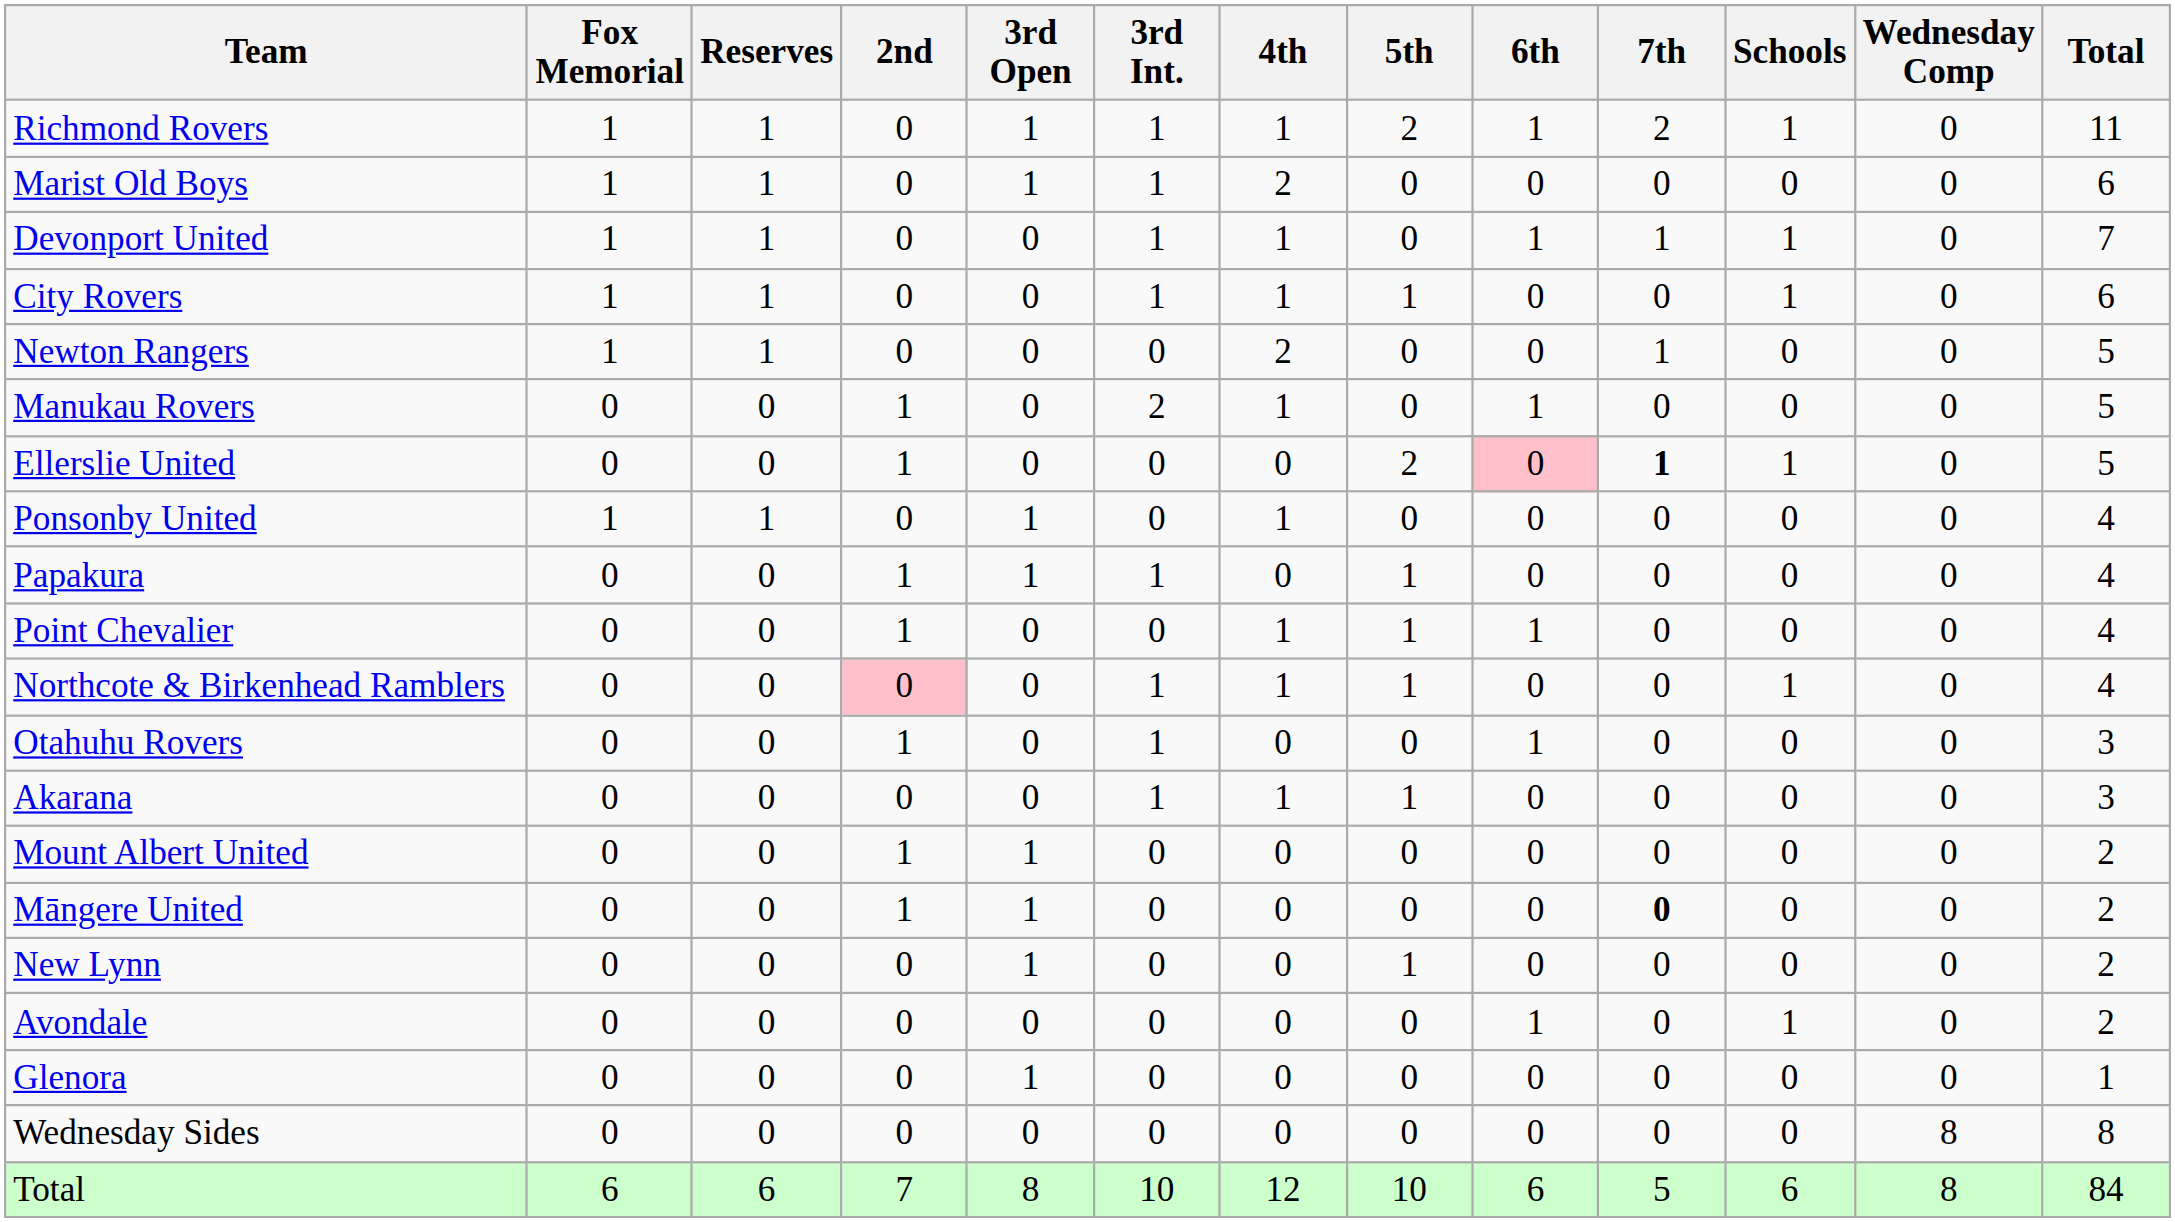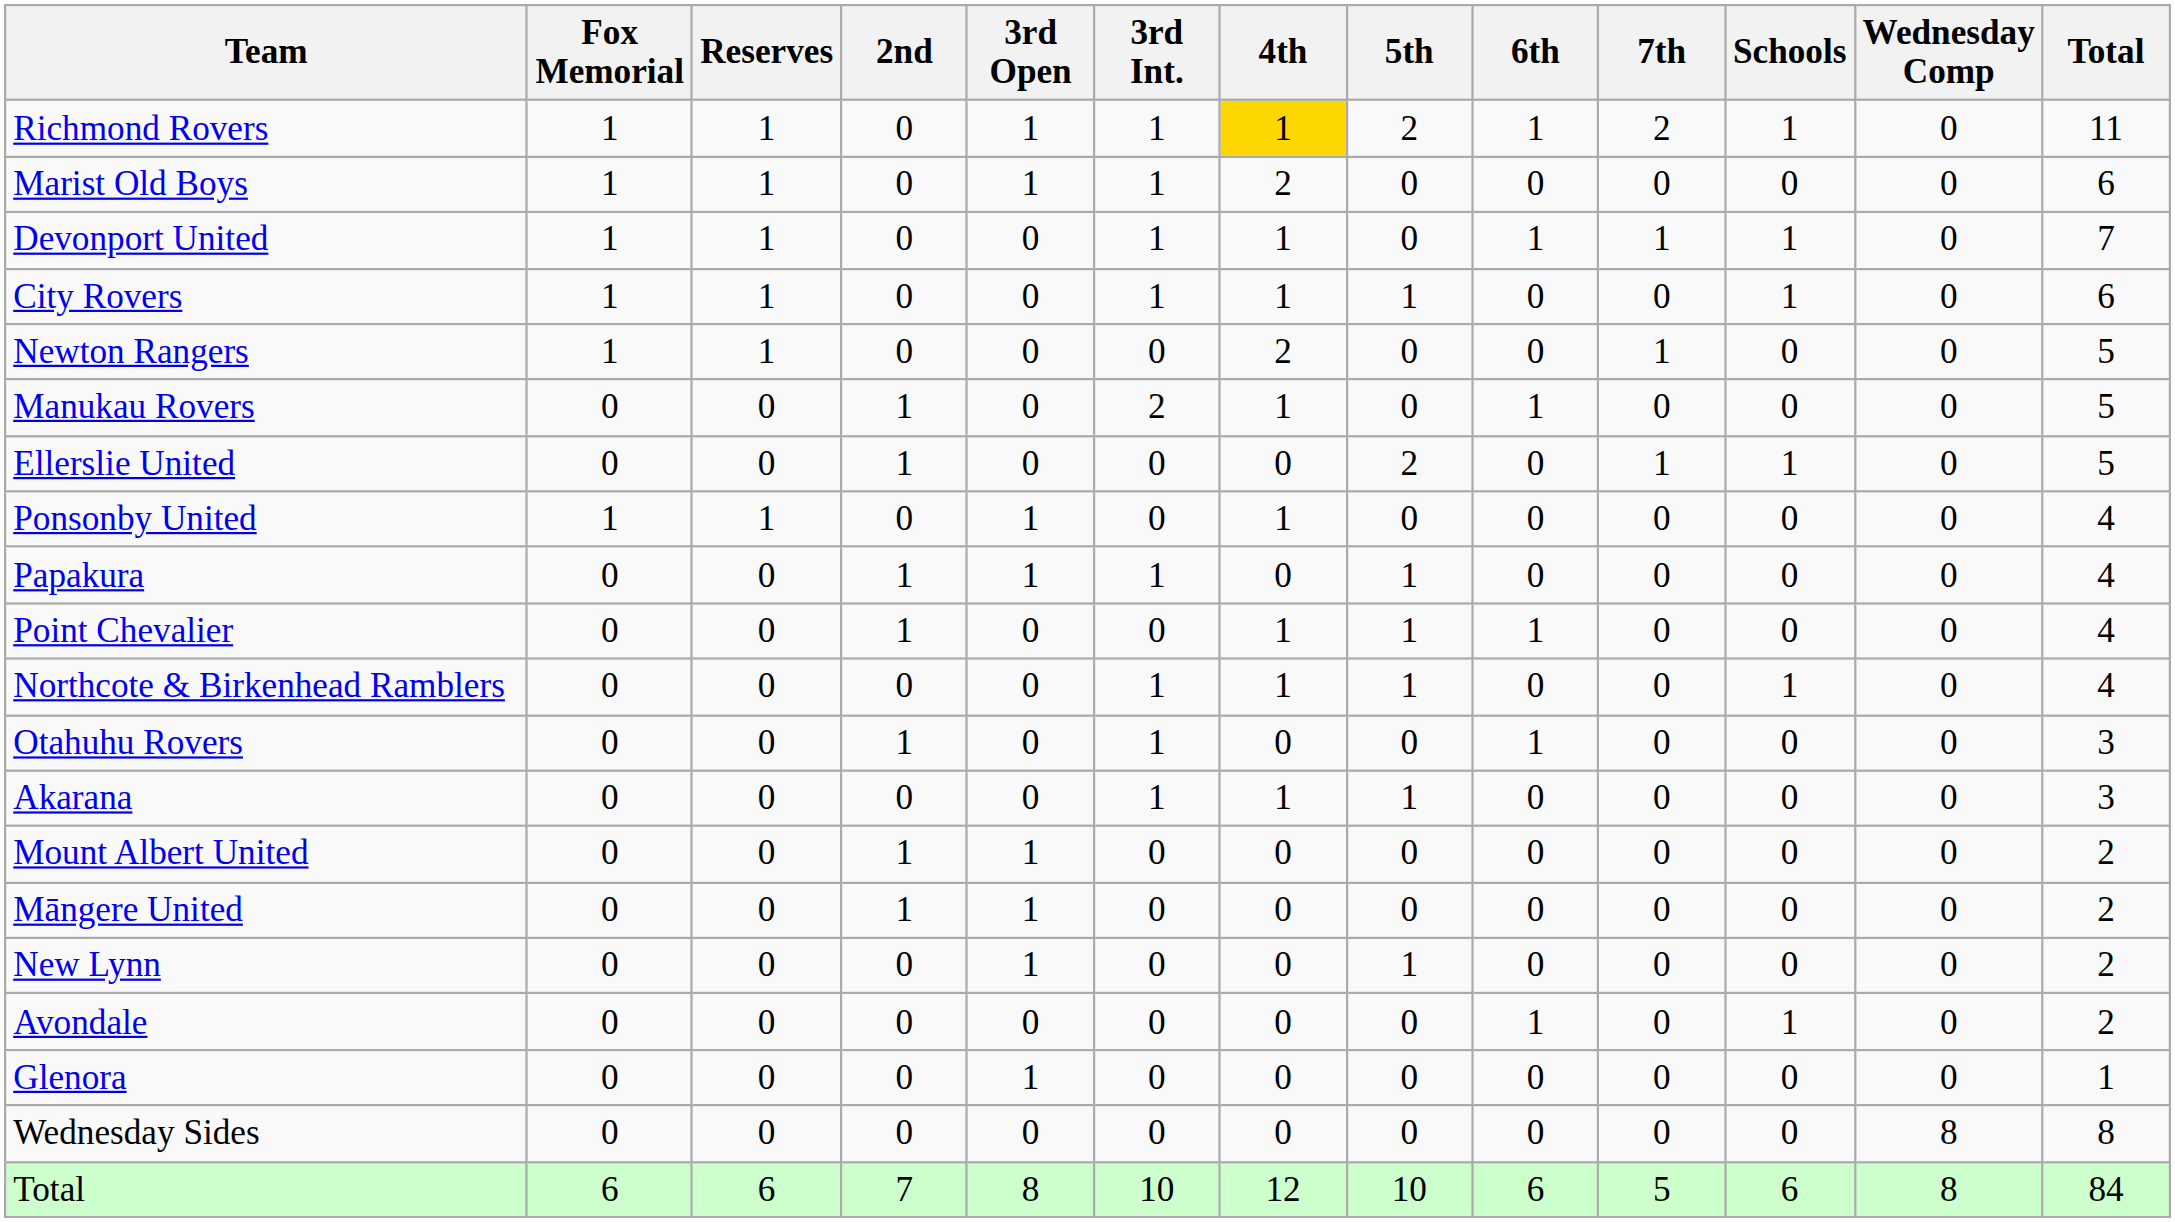Richmond Rovers | 4th: no background -> gold background
Ellerslie United | 6th: pink background -> no background
Ellerslie United | 7th: bold -> normal
Northcote & Birkenhead Ramblers | 2nd: pink background -> no background
Māngere United | 7th: bold -> normal
